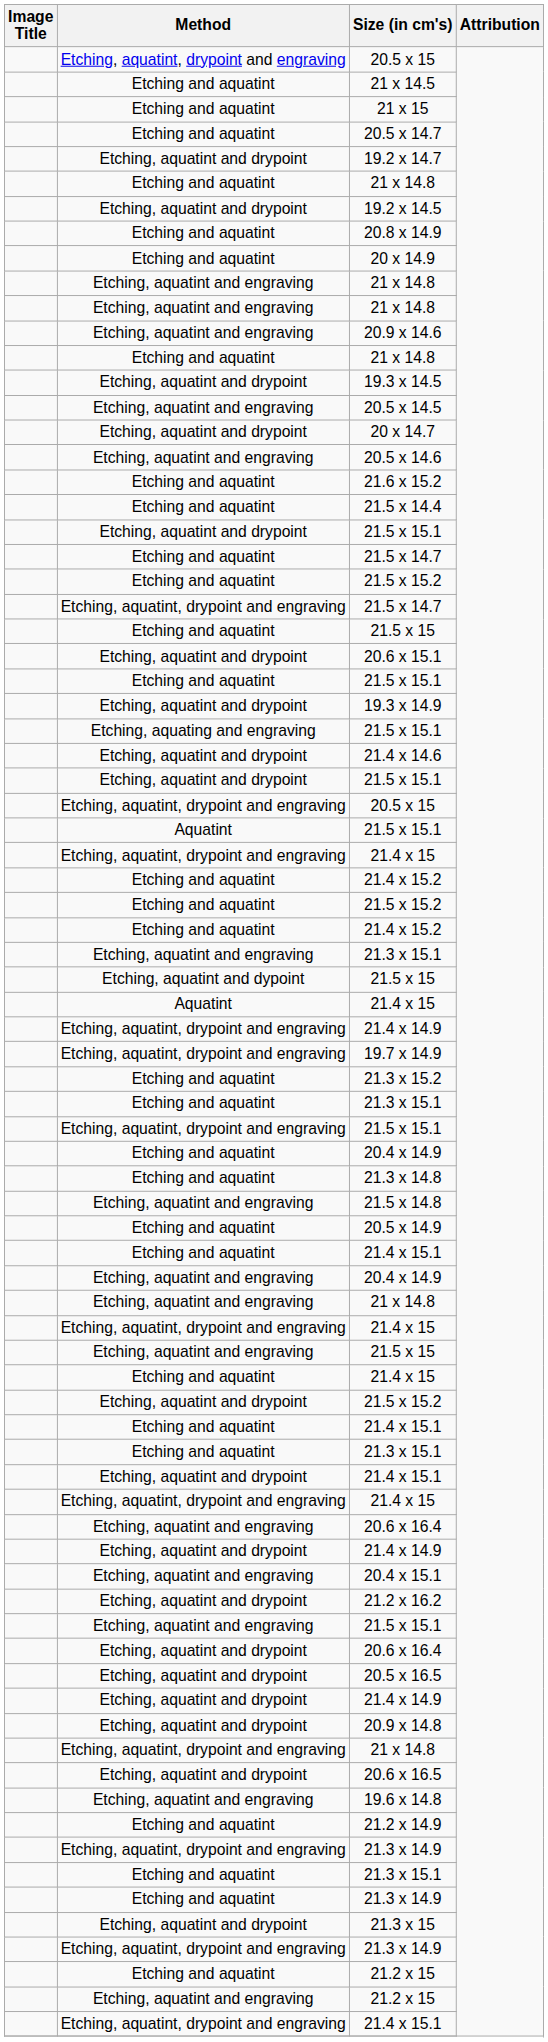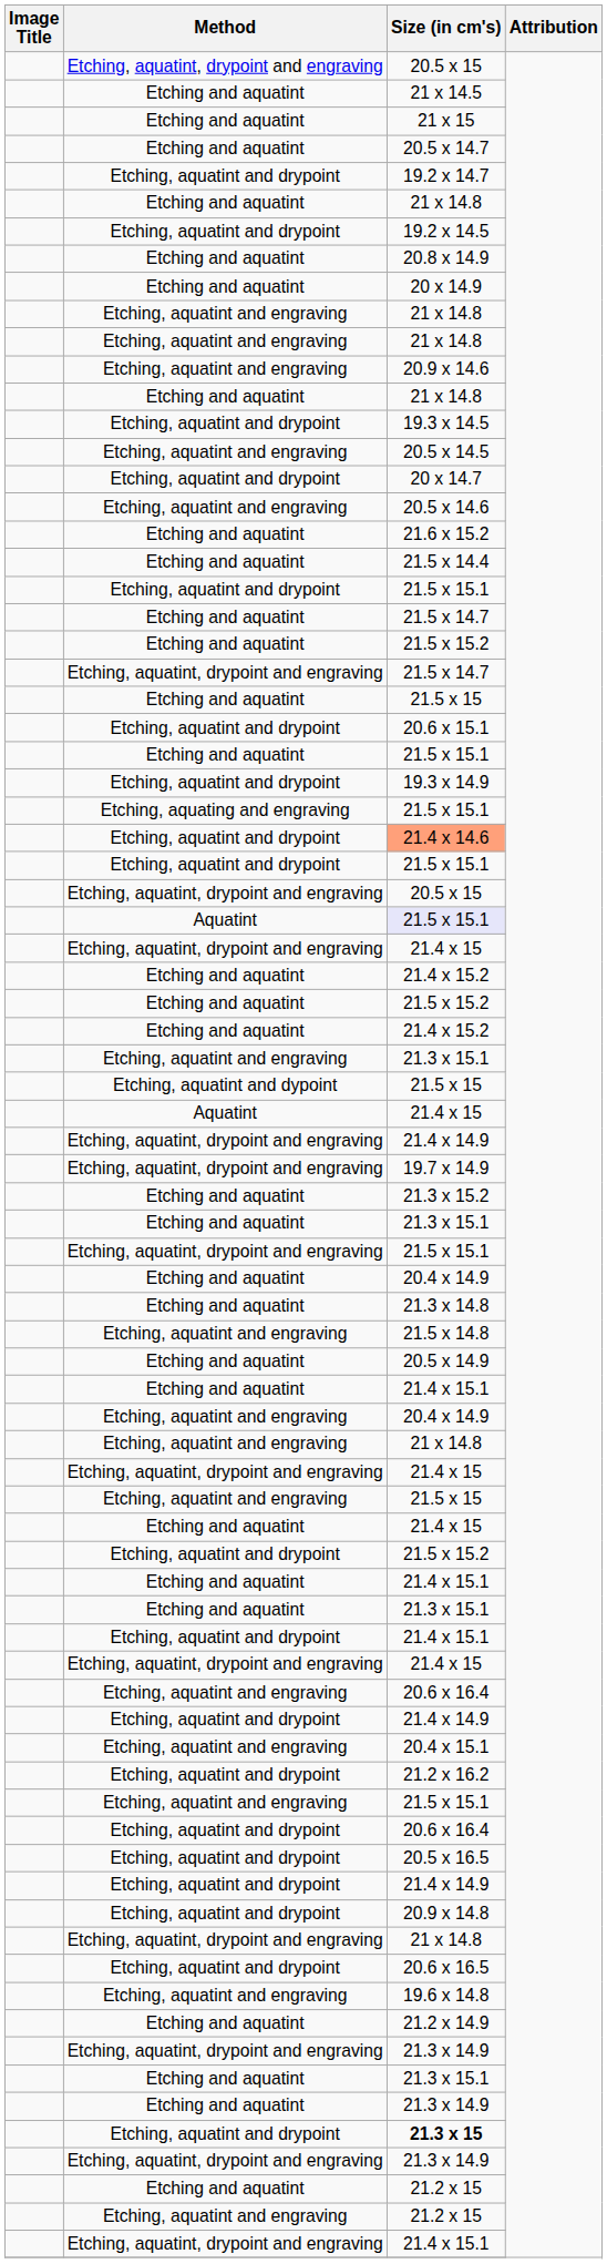21.4 x 14.6 | Size (in cm's): no background -> lightsalmon background
Aquatint / 21.5 x 15.1 | Size (in cm's): no background -> lavender background
21.3 x 15 | Size (in cm's): normal -> bold
